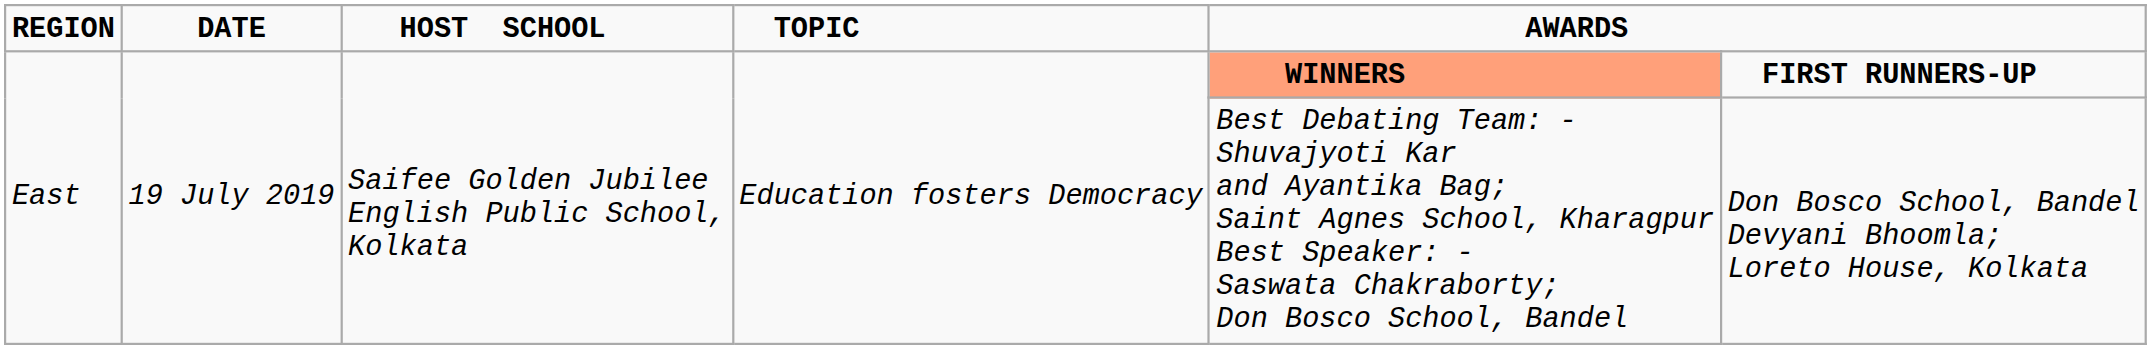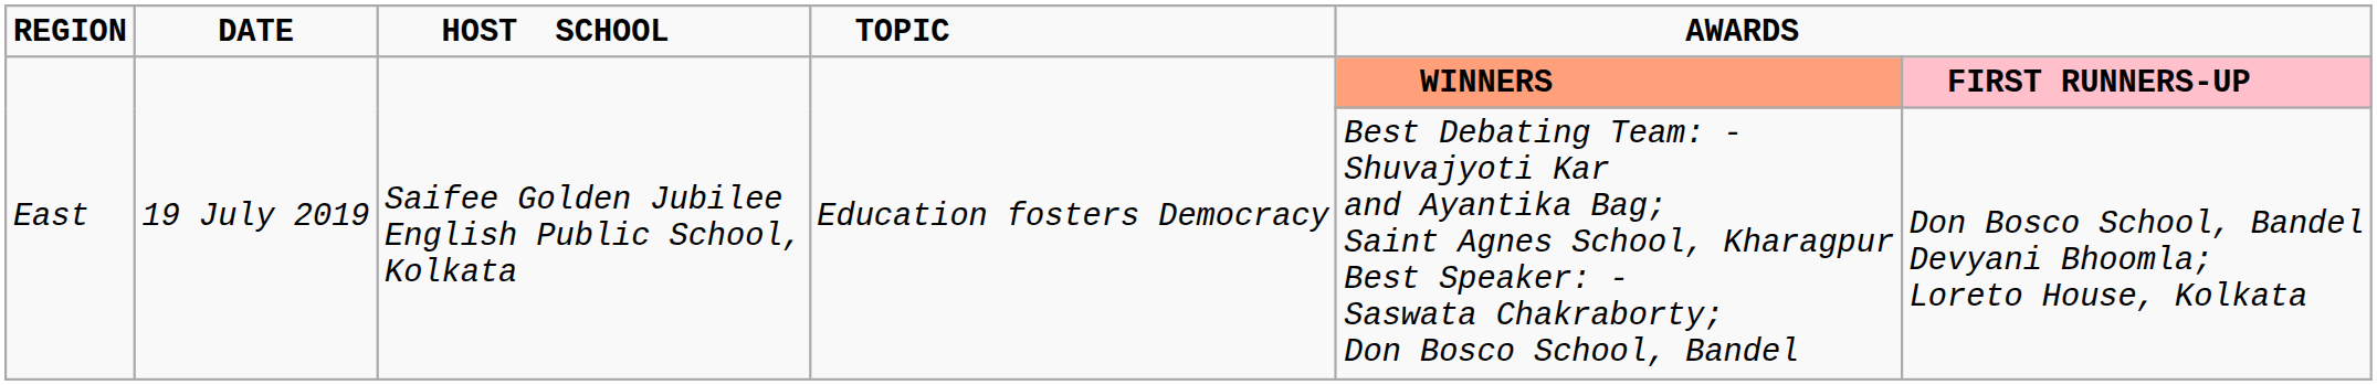row 2 | column 6: no background -> pink background
